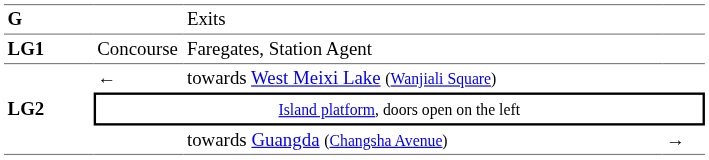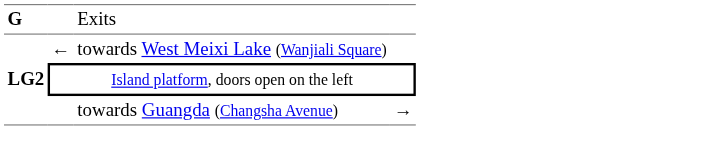- row: LG1 | Concourse | Faregates, Station Agent
